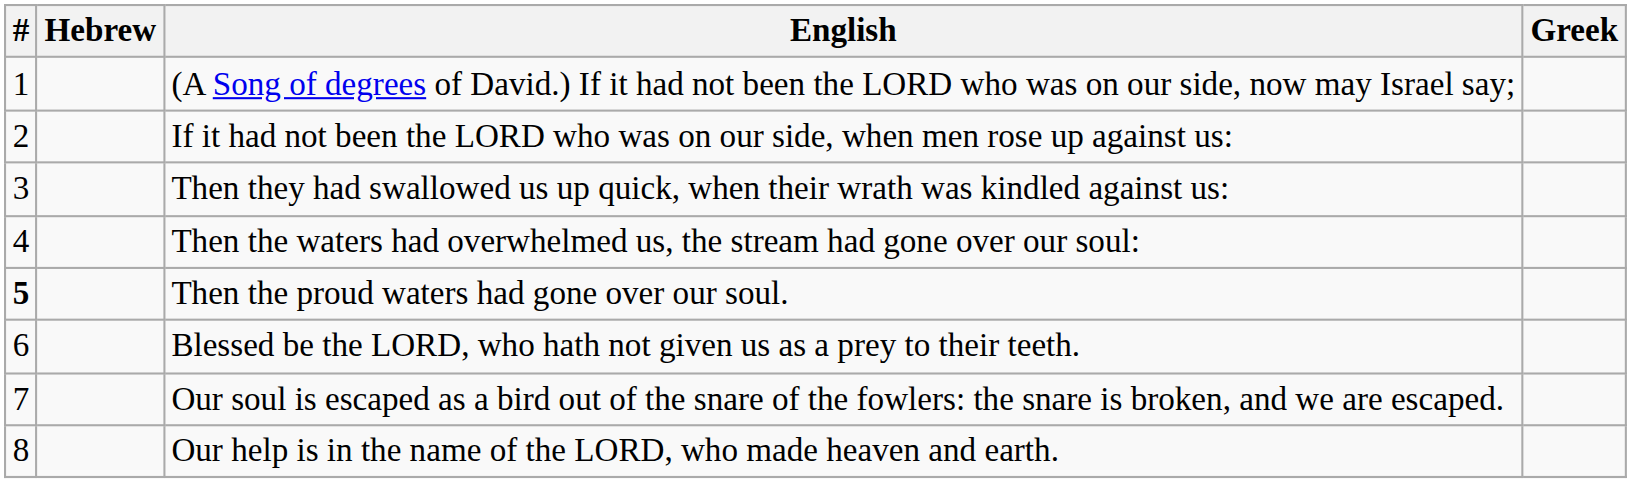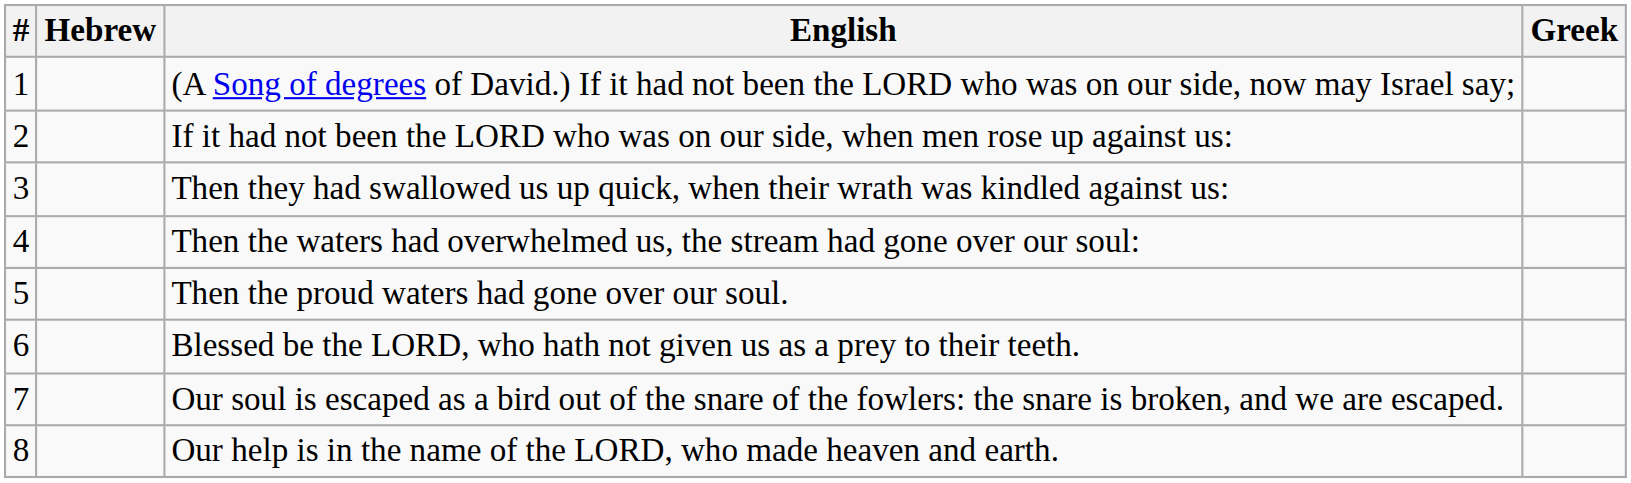Then the proud waters had gone over our soul. | #: bold -> normal
